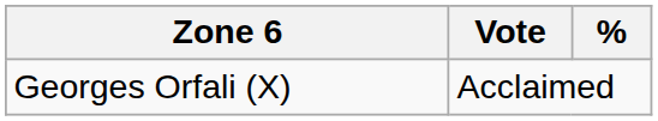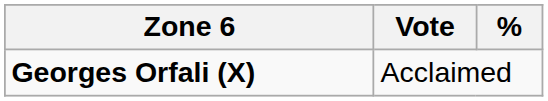Georges Orfali (X) | Zone 6: normal -> bold
